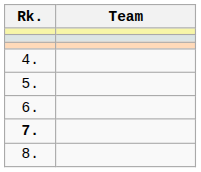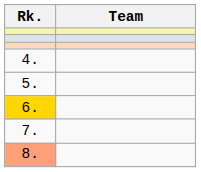row 7 | Rk.: no background -> gold background
row 8 | Rk.: bold -> normal
row 9 | Rk.: no background -> lightsalmon background
